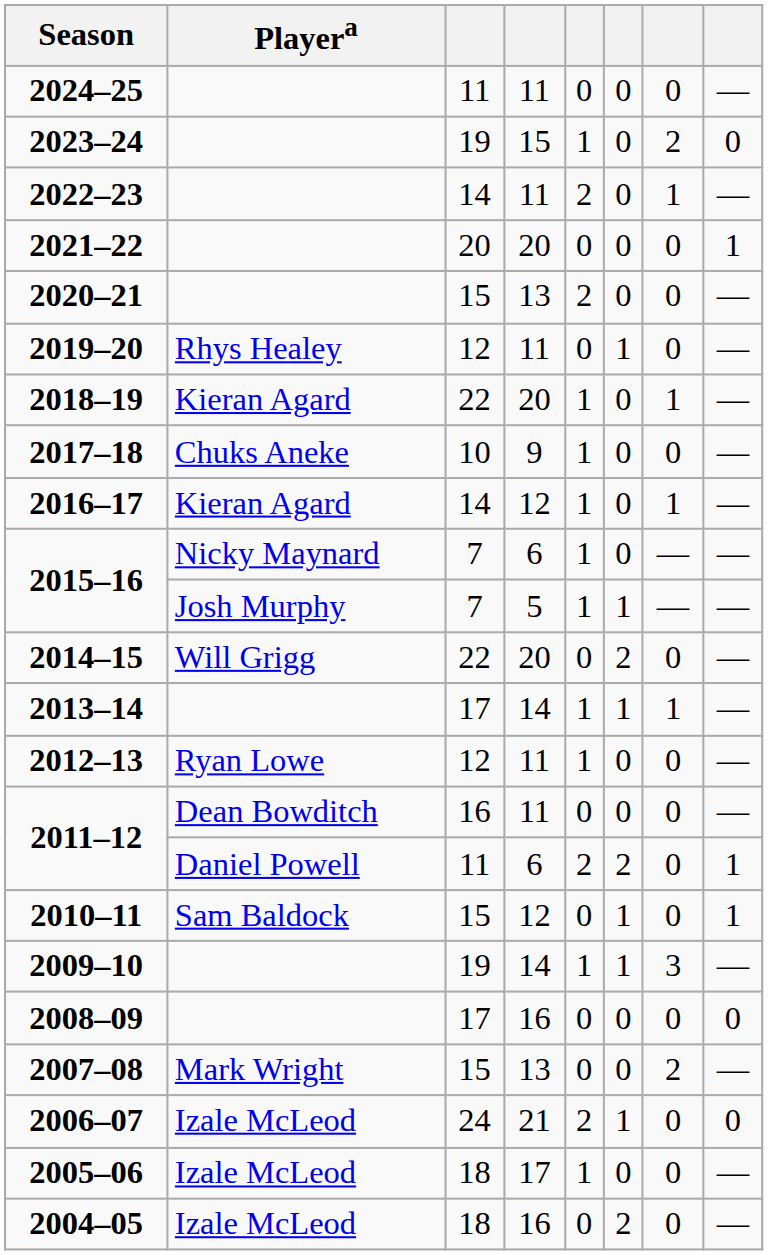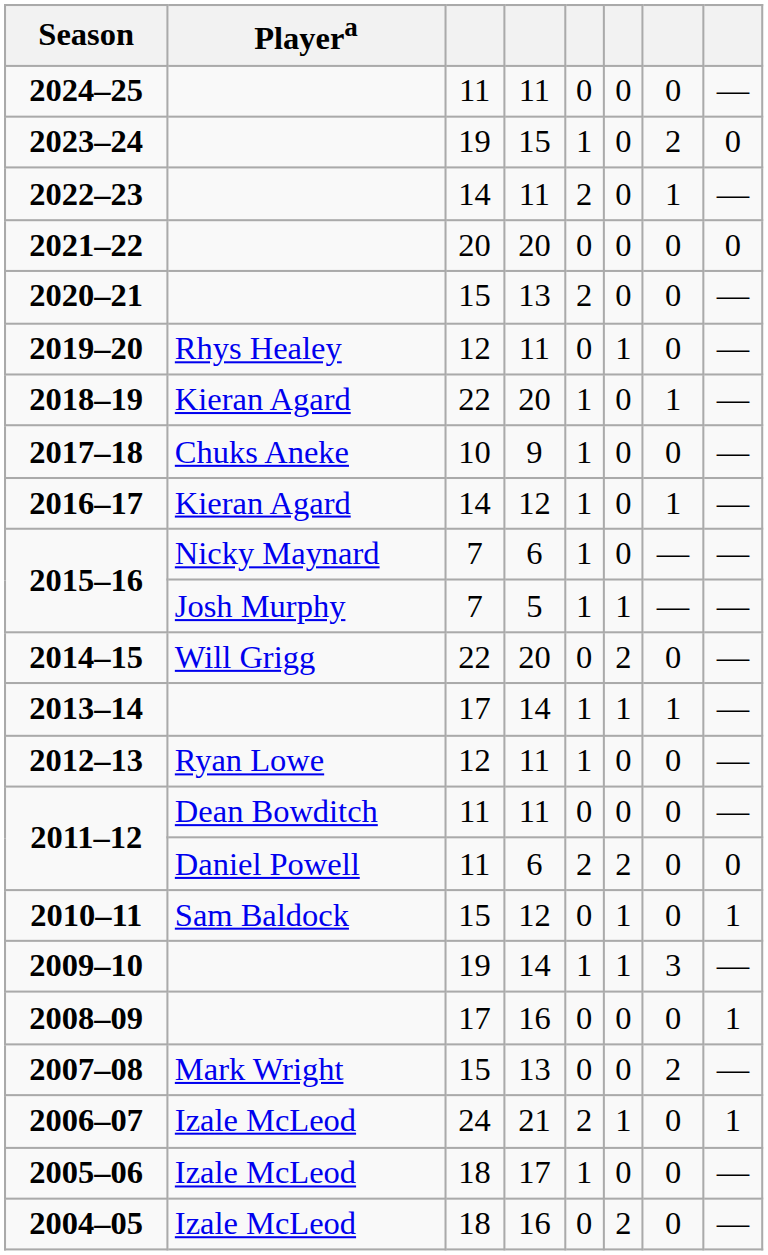2021–22 | column 8: 1 -> 0
2011–12 / Dean Bowditch | column 3: 16 -> 11
2011–12 / Daniel Powell | column 8: 1 -> 0
2008–09 | column 8: 0 -> 1
2006–07 | column 8: 0 -> 1
